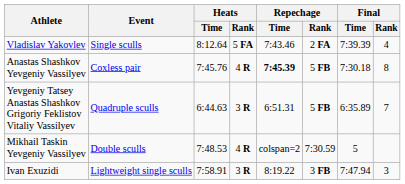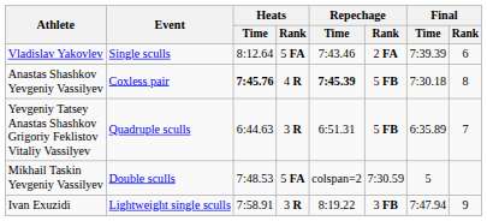Vladislav Yakovlev | Final / Rank: 4 -> 6
Anastas Shashkov Yevgeniy Vassilyev | Heats / Time: normal -> bold
Mikhail Taskin Yevgeniy Vassilyev | Heats / Rank: 4 R -> 5 FA
Ivan Exuzidi | Final / Rank: 3 -> 9
